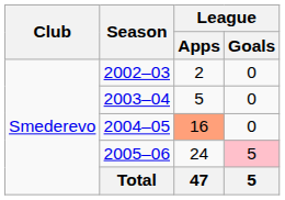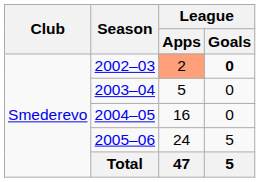2002–03 | League / Apps: no background -> lightsalmon background
2002–03 | League / Goals: normal -> bold
2004–05 | League / Apps: lightsalmon background -> no background
2005–06 | League / Goals: pink background -> no background
